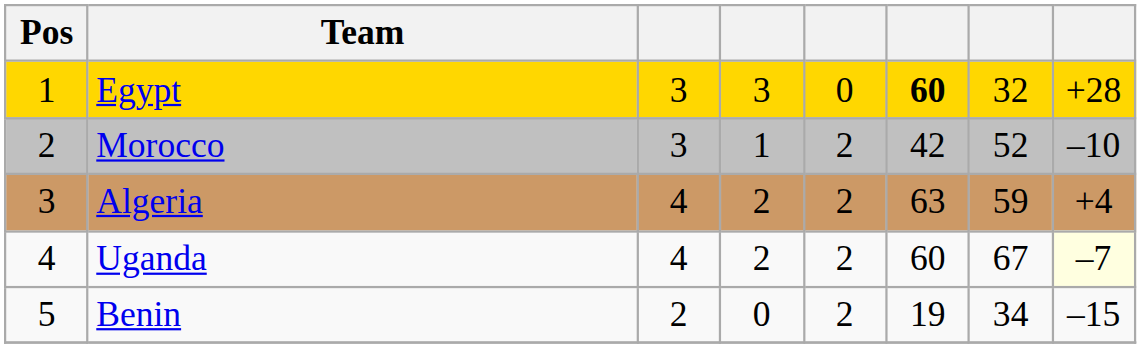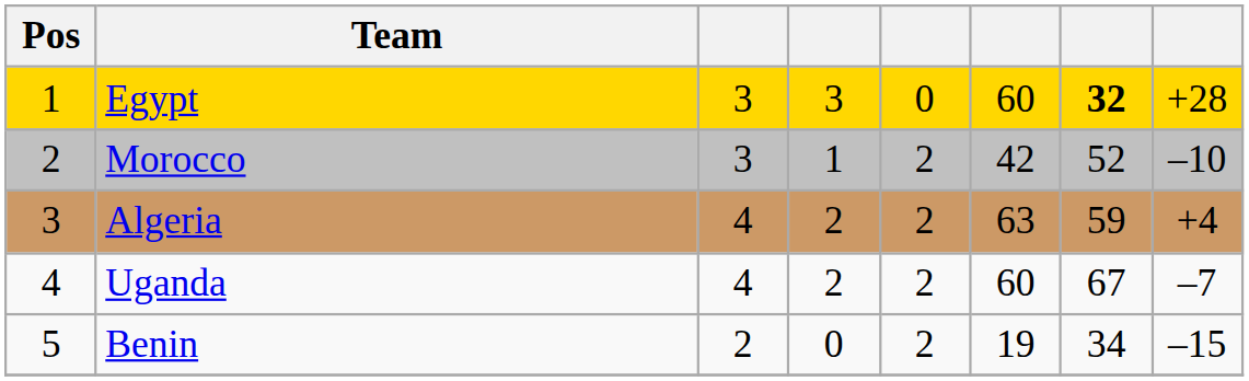Egypt | column 6: bold -> normal
Egypt | column 7: normal -> bold
Uganda | column 8: lightyellow background -> no background
